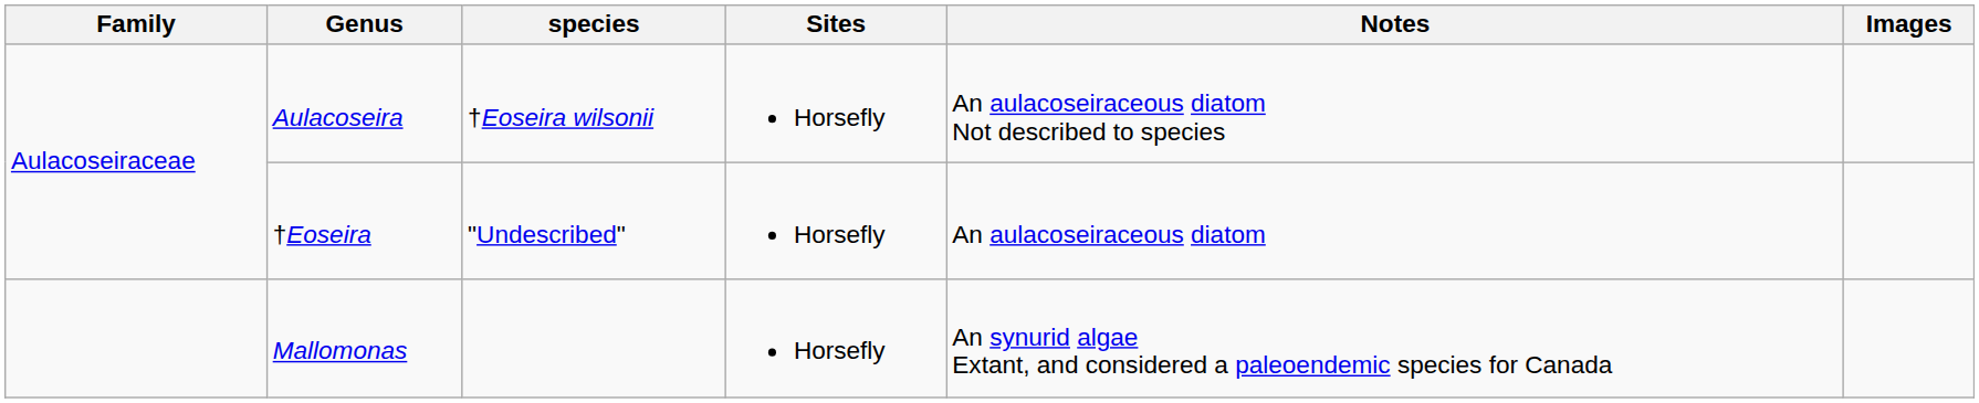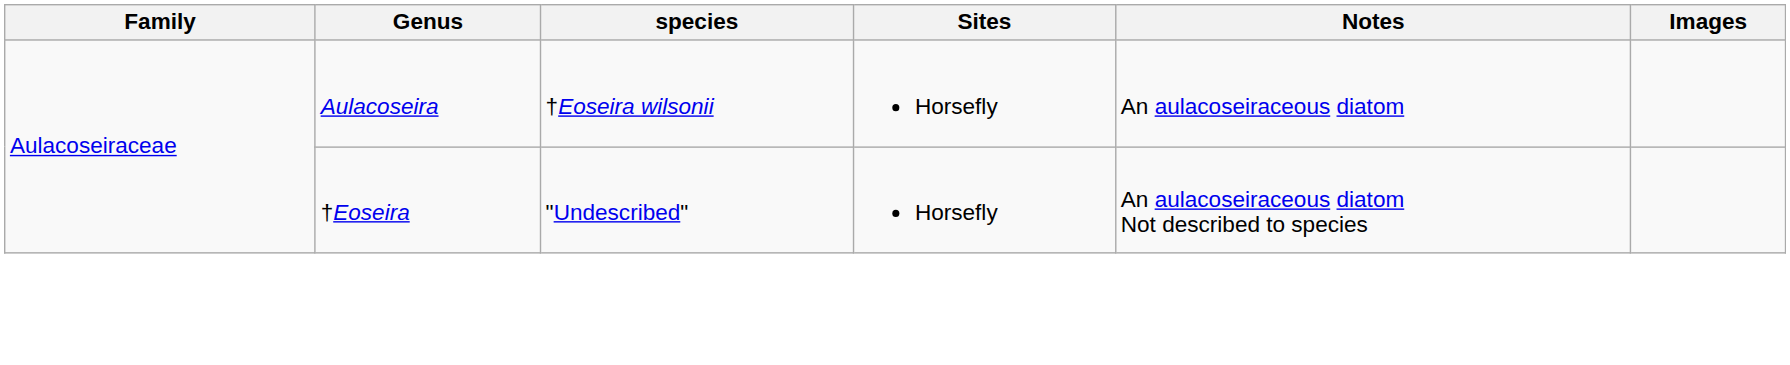Aulacoseira | Notes: An aulacoseiraceous diatom Not described to species -> An aulacoseiraceous diatom
†Eoseira | Notes: An aulacoseiraceous diatom -> An aulacoseiraceous diatom Not described to species
- row: Mallomonas | Horsefly | An synurid algae Extant, and considered a paleoendemic species for Canada
